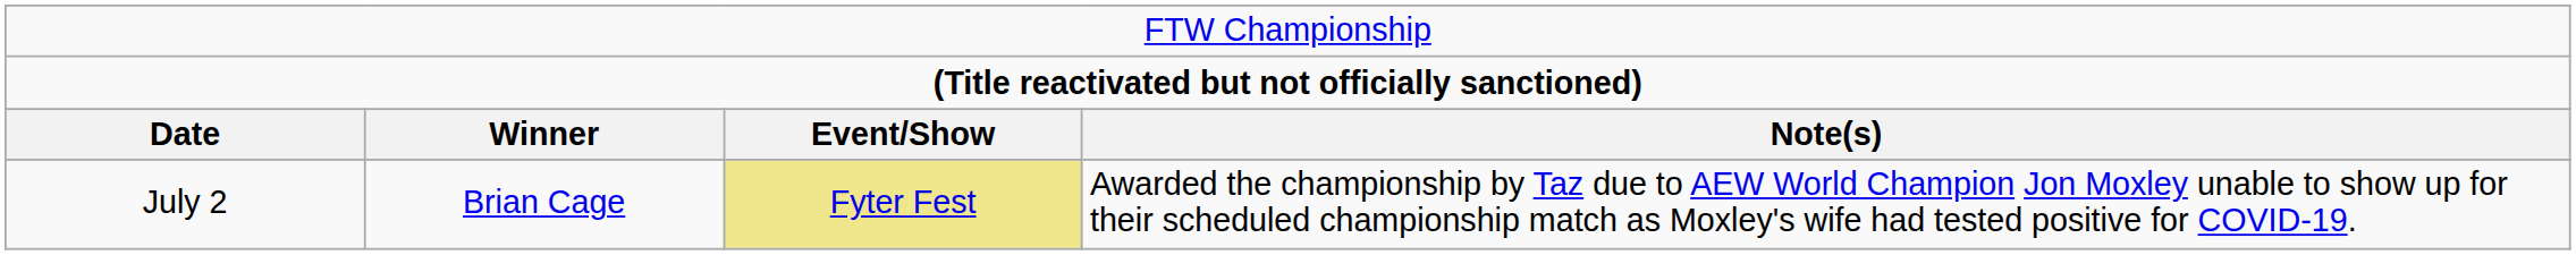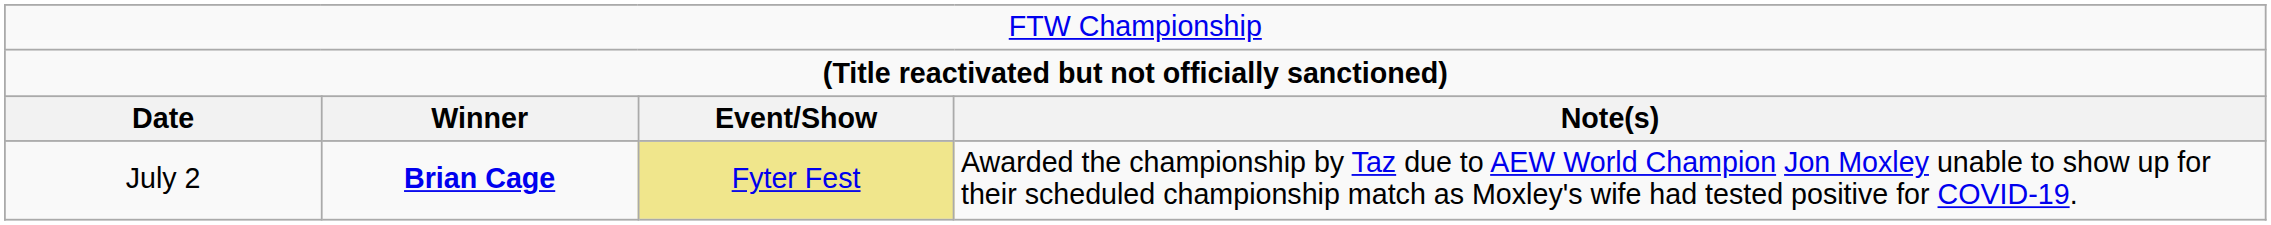July 2 | column 2: normal -> bold
